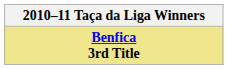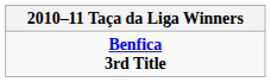row 2 | column 1: khaki background -> no background
